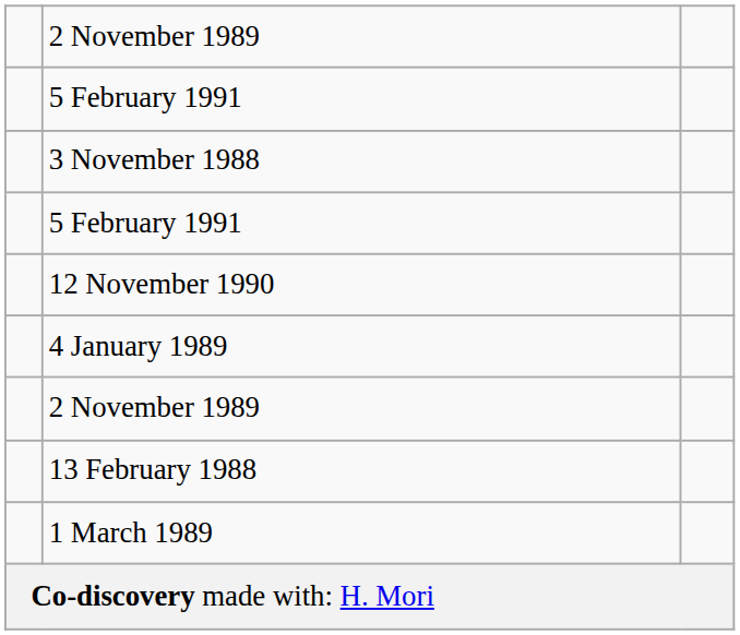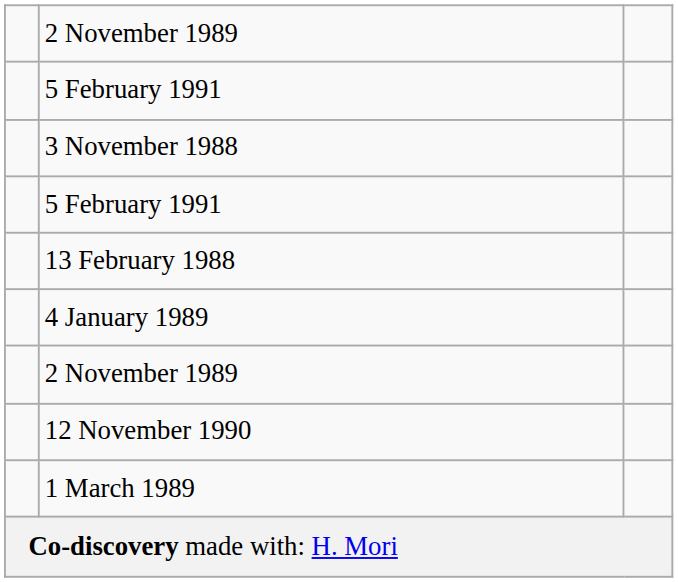rows swapped: 12 November 1990 <-> 13 February 1988
